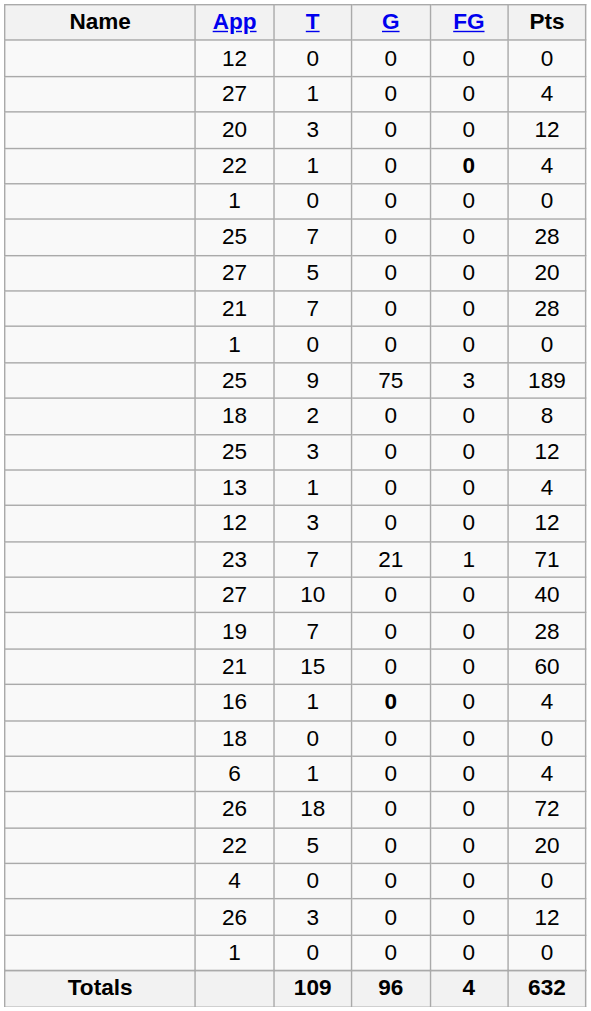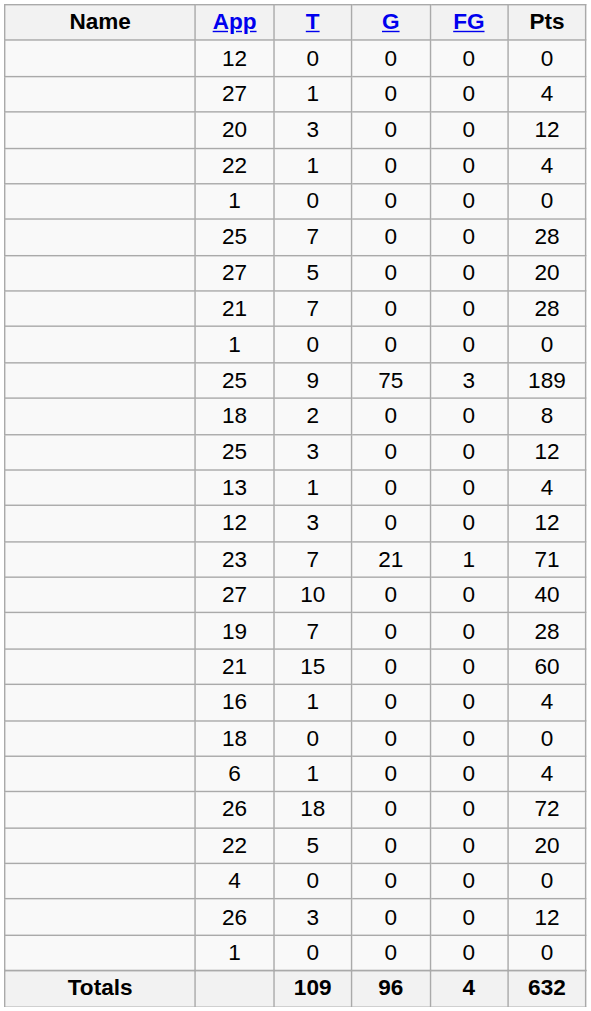22 / 1 | FG: bold -> normal
16 | G: bold -> normal
